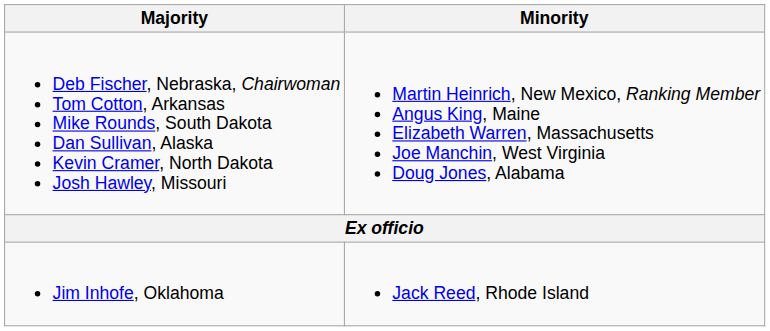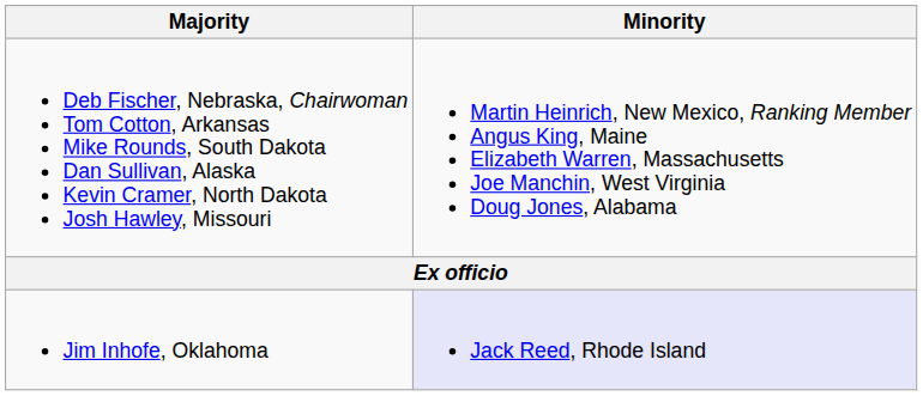Jim Inhofe, Oklahoma | Minority: no background -> lavender background
